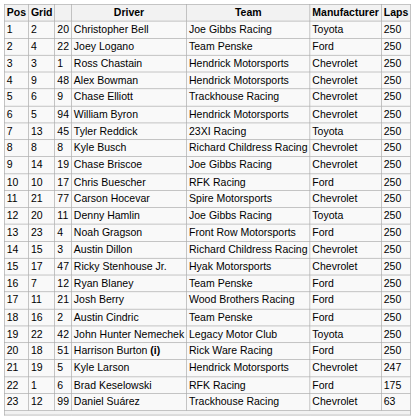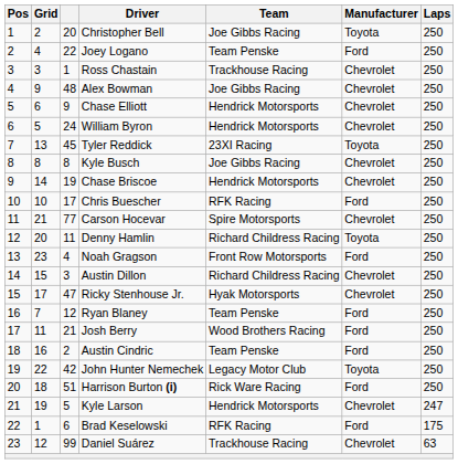Ross Chastain | Team: Hendrick Motorsports -> Trackhouse Racing
Alex Bowman | Team: Hendrick Motorsports -> Joe Gibbs Racing
Chase Elliott | Team: Trackhouse Racing -> Hendrick Motorsports
William Byron | column 3: 94 -> 24
Kyle Busch | Team: Richard Childress Racing -> Joe Gibbs Racing
Chase Briscoe | Team: Joe Gibbs Racing -> Hendrick Motorsports
Denny Hamlin | Team: Joe Gibbs Racing -> Richard Childress Racing
